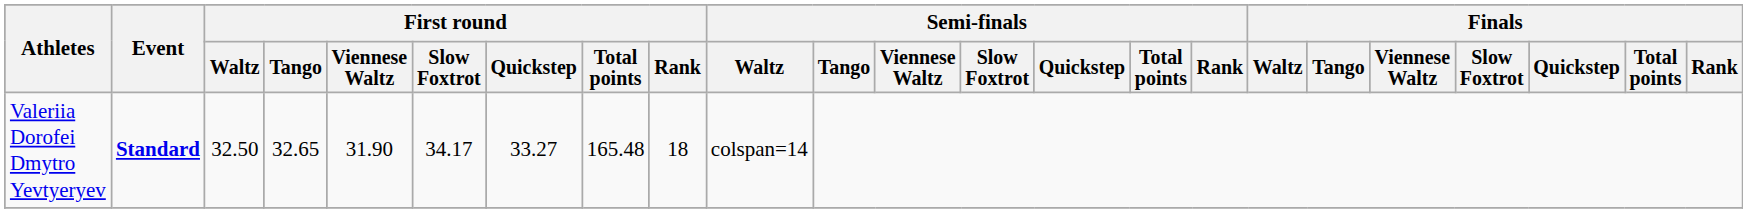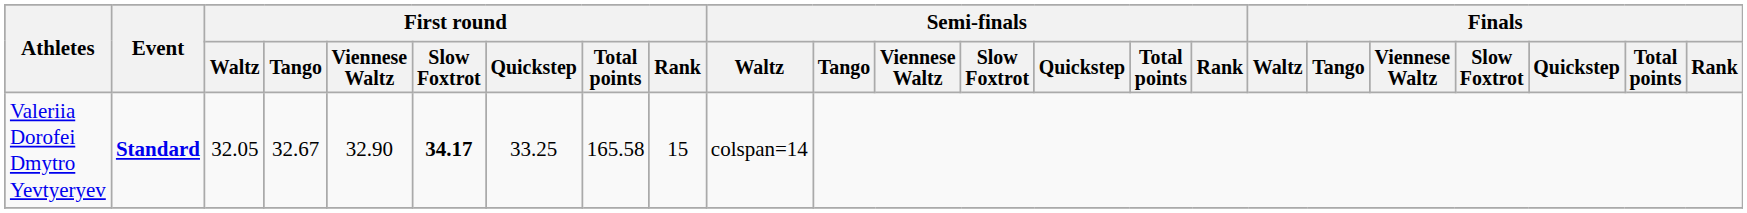Valeriia Dorofei Dmytro Yevtyeryev | First round / Waltz: 32.50 -> 32.05
Valeriia Dorofei Dmytro Yevtyeryev | First round / Tango: 32.65 -> 32.67
Valeriia Dorofei Dmytro Yevtyeryev | First round / Viennese Waltz: 31.90 -> 32.90
Valeriia Dorofei Dmytro Yevtyeryev | First round / Slow Foxtrot: normal -> bold
Valeriia Dorofei Dmytro Yevtyeryev | First round / Quickstep: 33.27 -> 33.25
Valeriia Dorofei Dmytro Yevtyeryev | First round / Total points: 165.48 -> 165.58
Valeriia Dorofei Dmytro Yevtyeryev | First round / Rank: 18 -> 15
